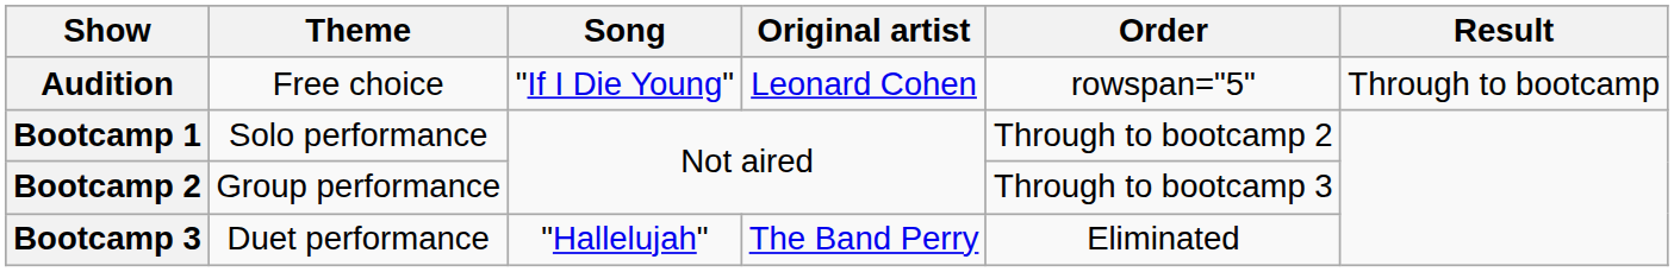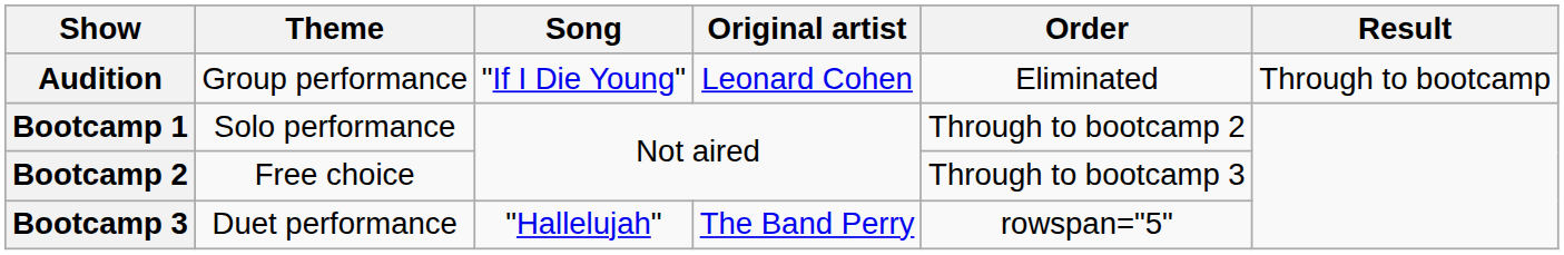Audition | Theme: Free choice -> Group performance
Audition | Order: rowspan="5" -> Eliminated
Bootcamp 2 | Theme: Group performance -> Free choice
Bootcamp 3 | Order: Eliminated -> rowspan="5"
